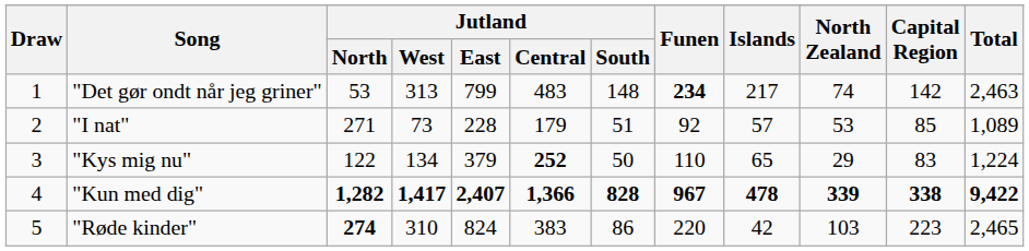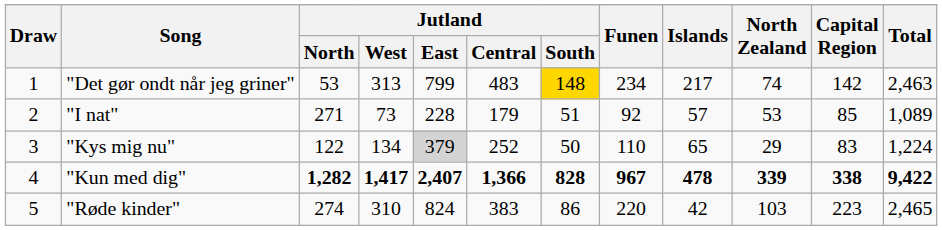"Det gør ondt når jeg griner" | Jutland / South: no background -> gold background
"Det gør ondt når jeg griner" | Funen: bold -> normal
"Kys mig nu" | Jutland / East: no background -> lightgrey background
"Kys mig nu" | Jutland / Central: bold -> normal
"Røde kinder" | Jutland / North: bold -> normal
